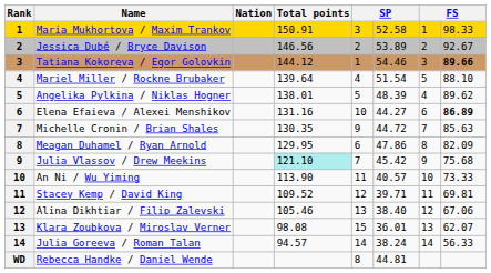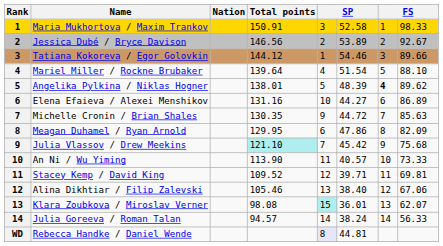Tatiana Kokoreva / Egor Golovkin | column 8: bold -> normal
Angelika Pylkina / Niklas Hogner | column 7: normal -> bold
Elena Efaieva / Alexei Menshikov | column 8: bold -> normal
Klara Zoubkova / Miroslav Verner | column 5: no background -> paleturquoise background
Rebecca Handke / Daniel Wende | column 5: no background -> lavender background
